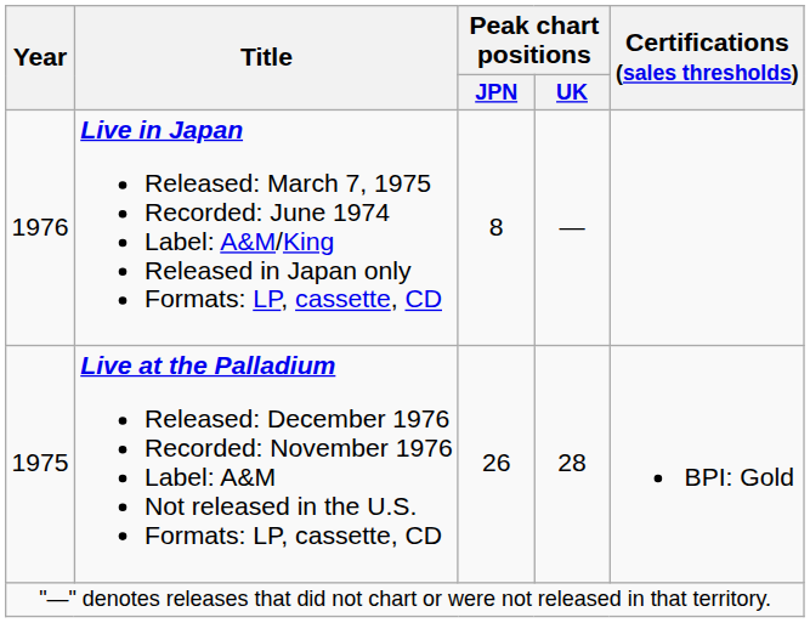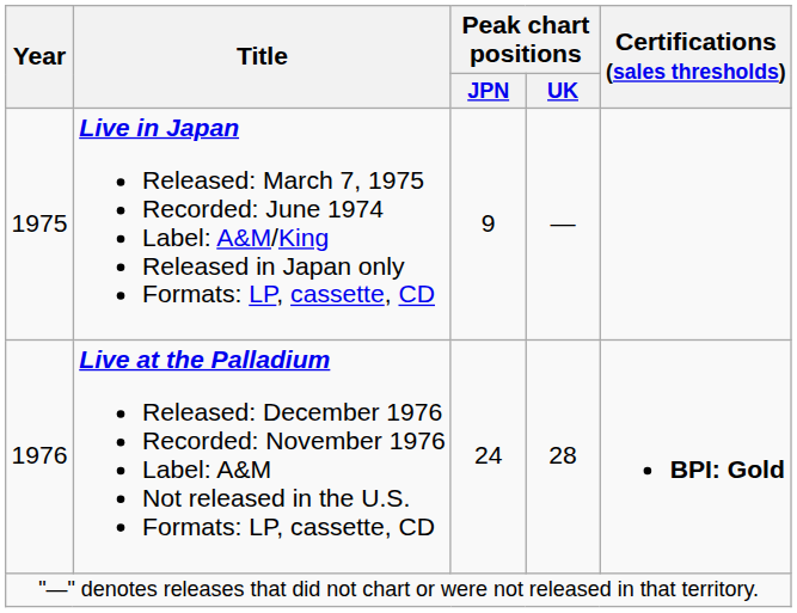row 3 | Year: 1976 -> 1975
row 3 | Peak chart positions / JPN: 8 -> 9
row 4 | Year: 1975 -> 1976
row 4 | Peak chart positions / JPN: 26 -> 24
row 4 | Certifications (sales thresholds): normal -> bold
